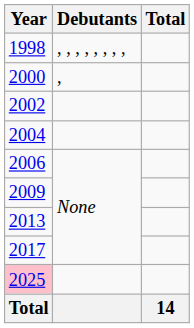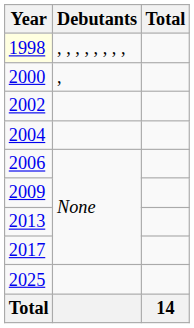1998 | Year: no background -> lightyellow background
2025 | Year: pink background -> no background
